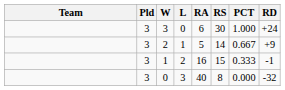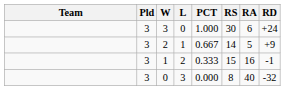columns swapped: PCT <-> RA
